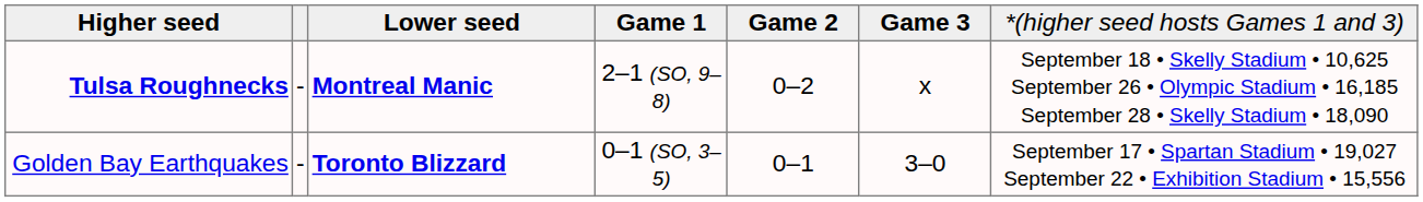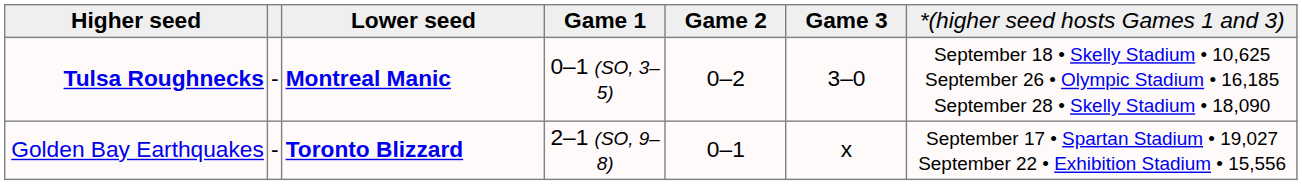Tulsa Roughnecks | column 4: 2–1 (SO, 9–8) -> 0–1 (SO, 3–5)
Tulsa Roughnecks | column 6: x -> 3–0
Golden Bay Earthquakes | column 4: 0–1 (SO, 3–5) -> 2–1 (SO, 9–8)
Golden Bay Earthquakes | column 6: 3–0 -> x
